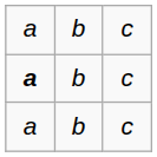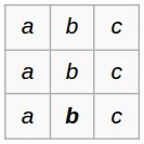row 2 | column 1: bold -> normal
row 3 | column 2: normal -> bold
